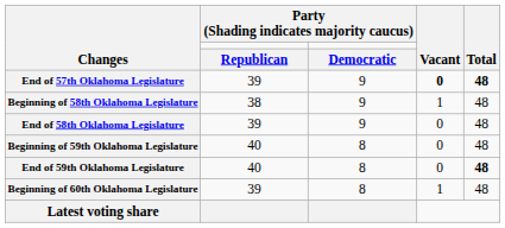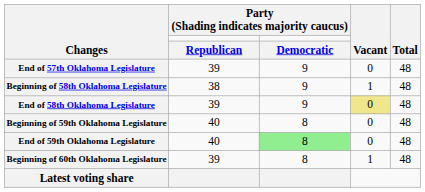End of 57th Oklahoma Legislature | Vacant: bold -> normal
End of 57th Oklahoma Legislature | Total: bold -> normal
End of 58th Oklahoma Legislature | Vacant: no background -> khaki background
End of 59th Oklahoma Legislature | column 3: no background -> lightgreen background
End of 59th Oklahoma Legislature | Total: bold -> normal
